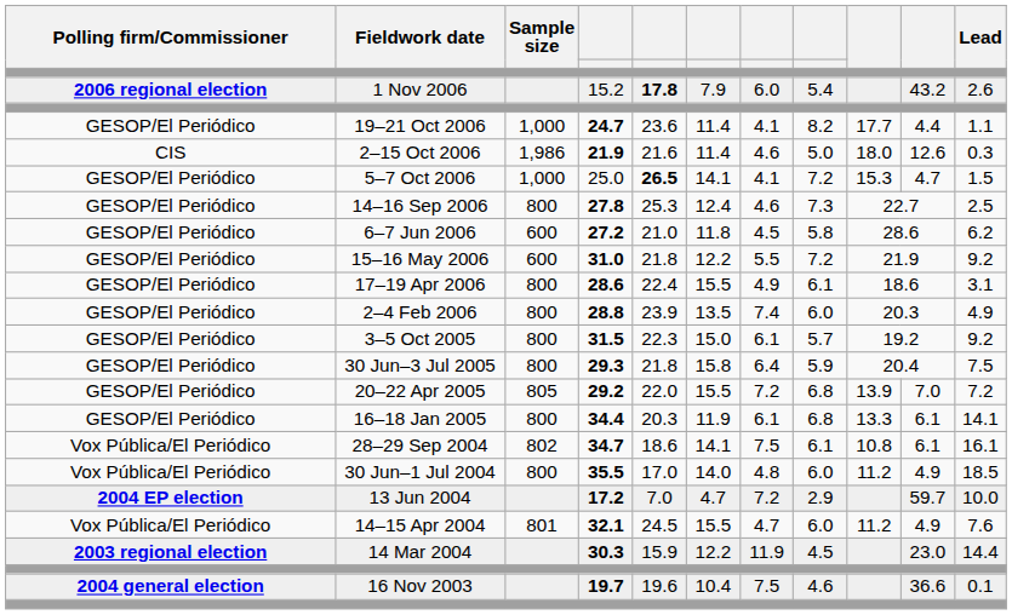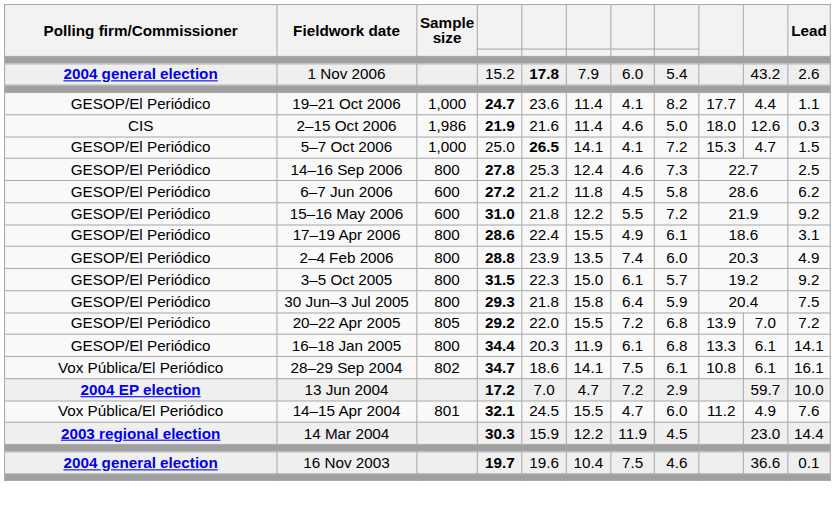1 Nov 2006 | Polling firm/Commissioner: 2006 regional election -> 2004 general election
6–7 Jun 2006 | column 5: 21.0 -> 21.2
- row: Vox Pública/El Periódico | 30 Jun–1 Jul 2004 | 800 | 35.5 | 17.0 | 14.0 | 4.8 | 6.0 | 11.2 | 4.9 | 18.5
